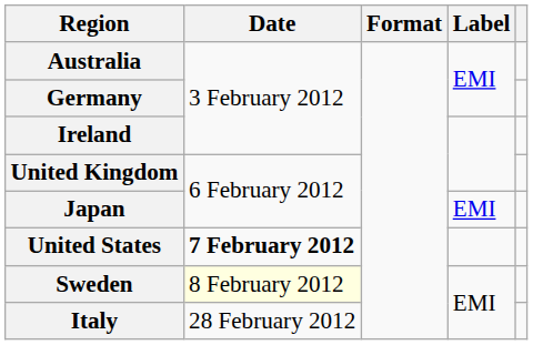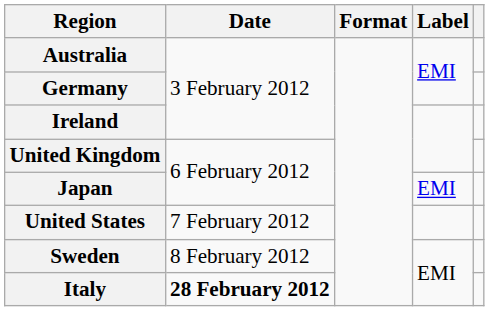United States | Date: bold -> normal
Sweden | Date: lightyellow background -> no background
Italy | Date: normal -> bold
